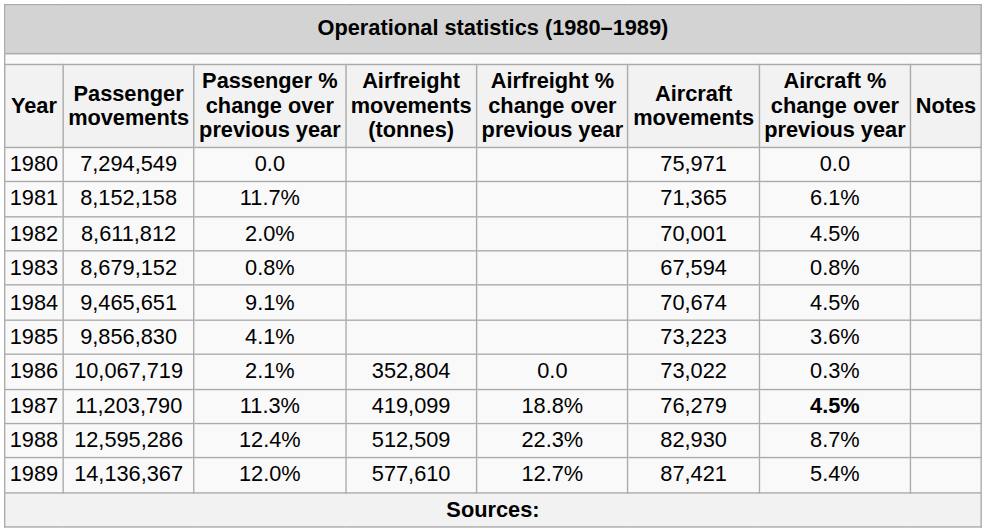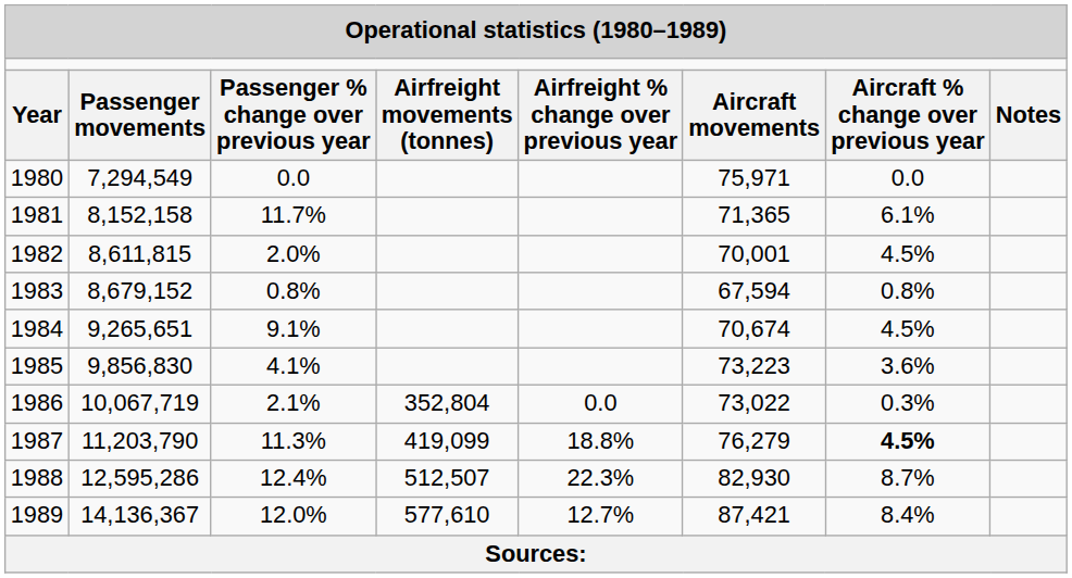1982 | column 2: 8,611,812 -> 8,611,815
1984 | column 2: 9,465,651 -> 9,265,651
1988 | column 4: 512,509 -> 512,507
1989 | column 7: 5.4% -> 8.4%
